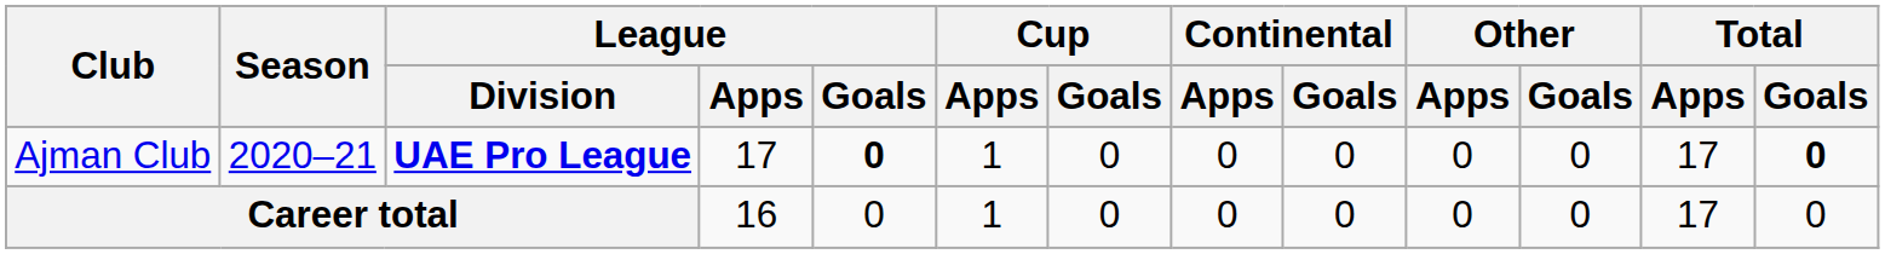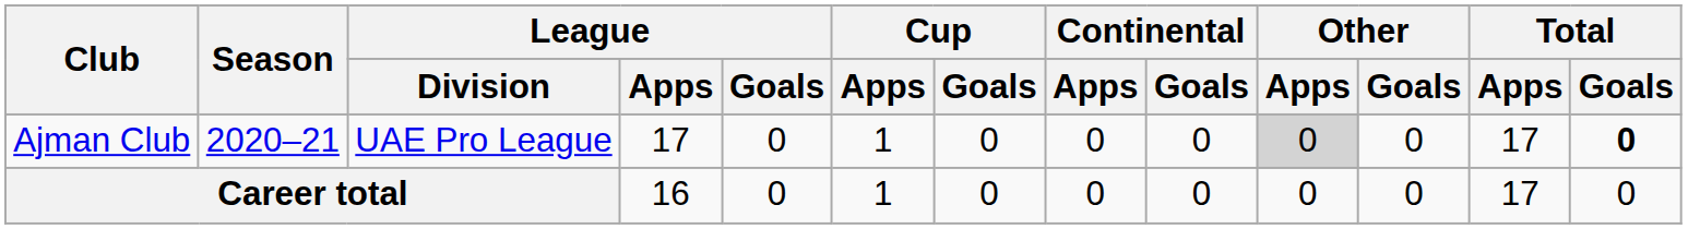Ajman Club | League / Division: bold -> normal
Ajman Club | League / Goals: bold -> normal
Ajman Club | Other / Apps: no background -> lightgrey background
